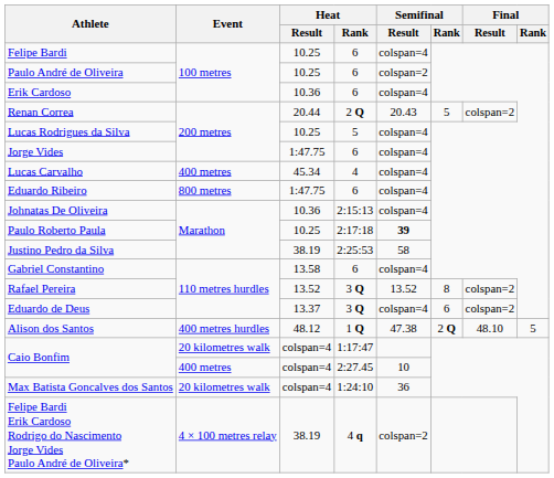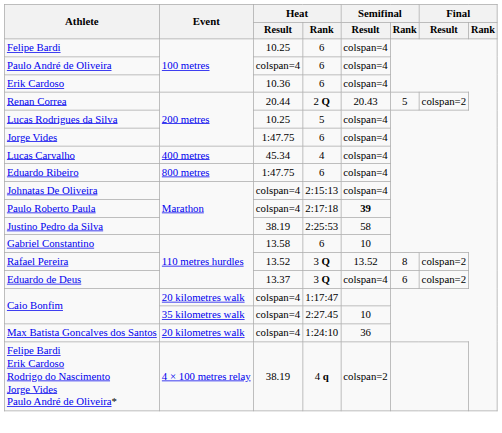Paulo André de Oliveira | Heat / Result: 10.25 -> colspan=4
Paulo André de Oliveira | Semifinal / Result: colspan=2 -> colspan=4
Johnatas De Oliveira | Heat / Result: 10.36 -> colspan=4
Paulo Roberto Paula | Heat / Result: 10.25 -> colspan=4
Gabriel Constantino | Semifinal / Result: colspan=4 -> 10
- row: Alison dos Santos | 400 metres hurdles | 48.12 | 1 Q | 47.38 | 2 Q | 48.10 | 5
Caio Bonfim / 2:27.45 | Event: 400 metres -> 35 kilometres walk
